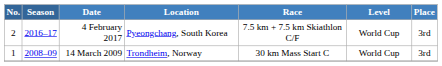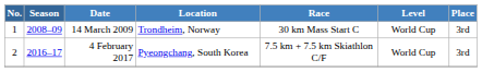rows swapped: 14 March 2009 <-> 4 February 2017
